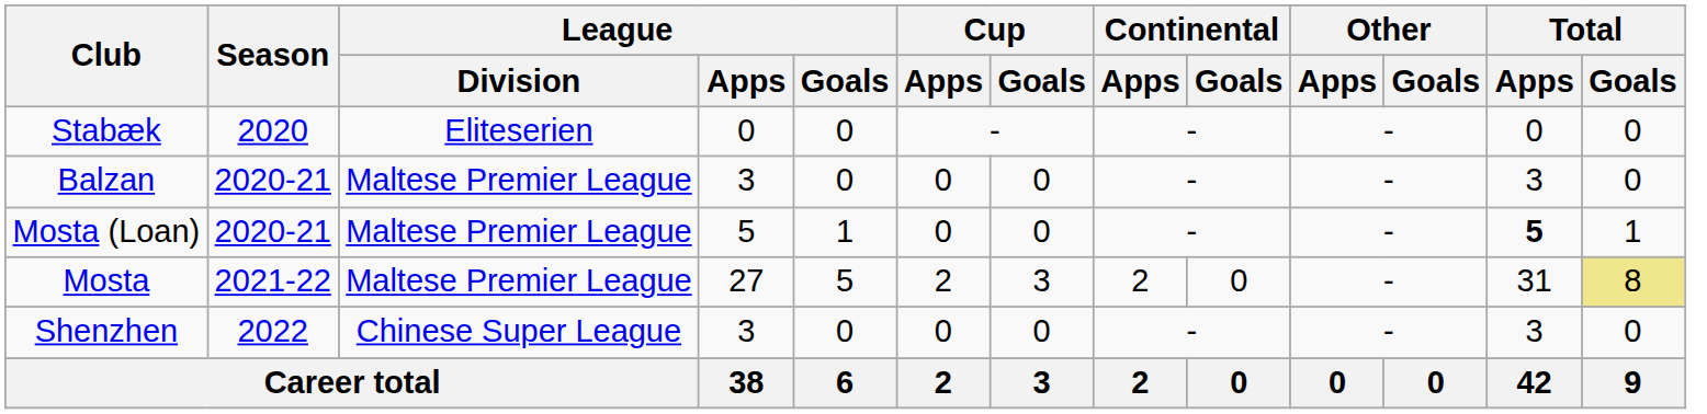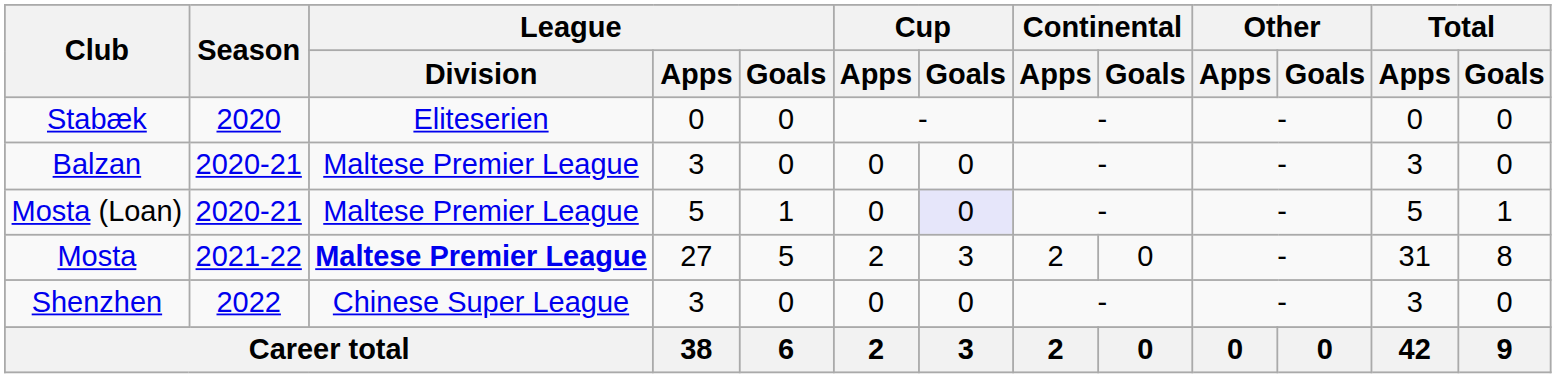Mosta (Loan) | Cup / Goals: no background -> lavender background
Mosta (Loan) | Total / Apps: bold -> normal
Mosta | League / Division: normal -> bold
Mosta | Total / Goals: khaki background -> no background
